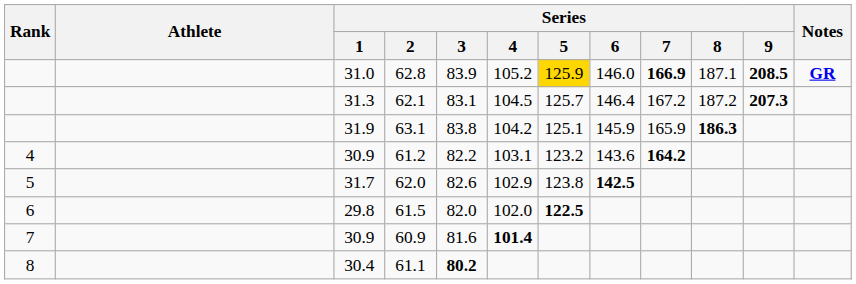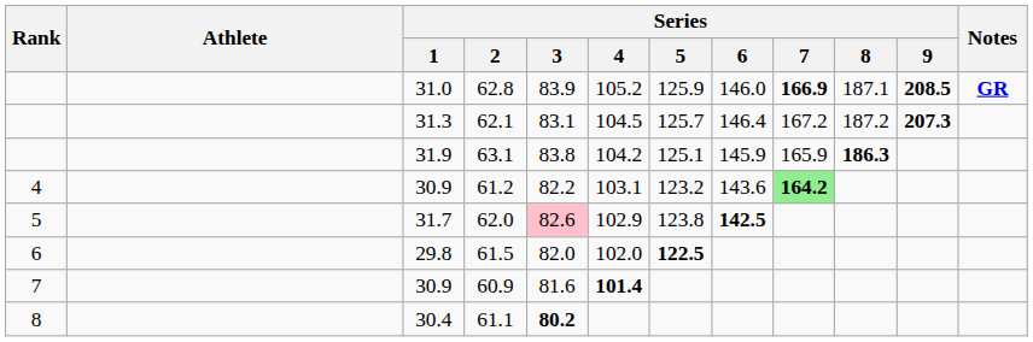62.8 | Series / 5: gold background -> no background
61.2 | Series / 7: no background -> lightgreen background
62.0 | Series / 3: no background -> pink background
